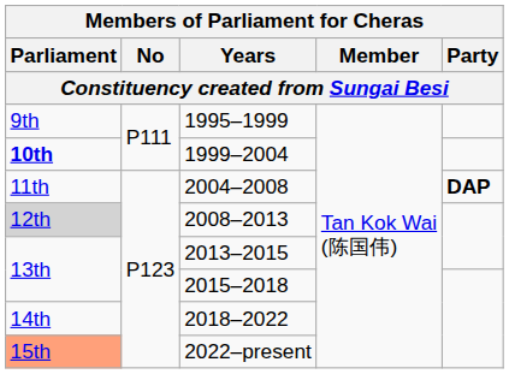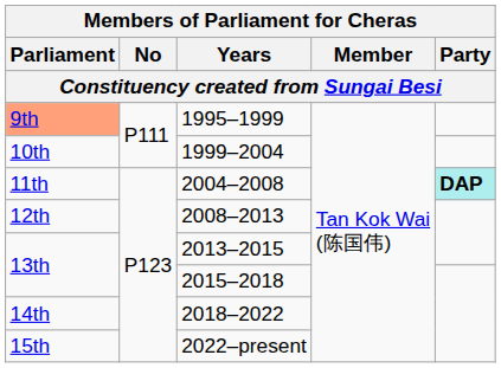1995–1999 | Parliament: no background -> lightsalmon background
1999–2004 | Parliament: bold -> normal
2004–2008 | Party: no background -> paleturquoise background
2008–2013 | Parliament: lightgrey background -> no background
2022–present | Parliament: lightsalmon background -> no background
